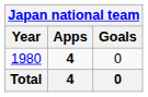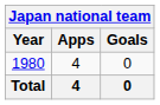1980 | Apps: bold -> normal
